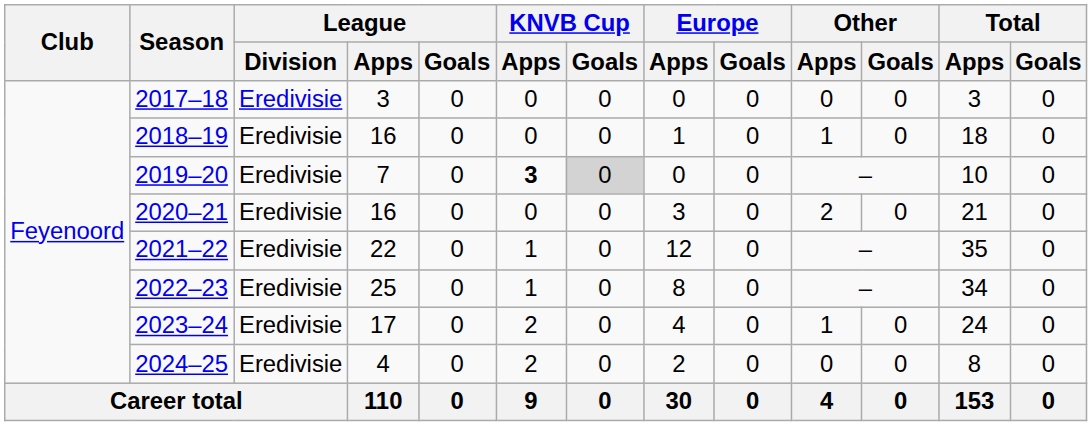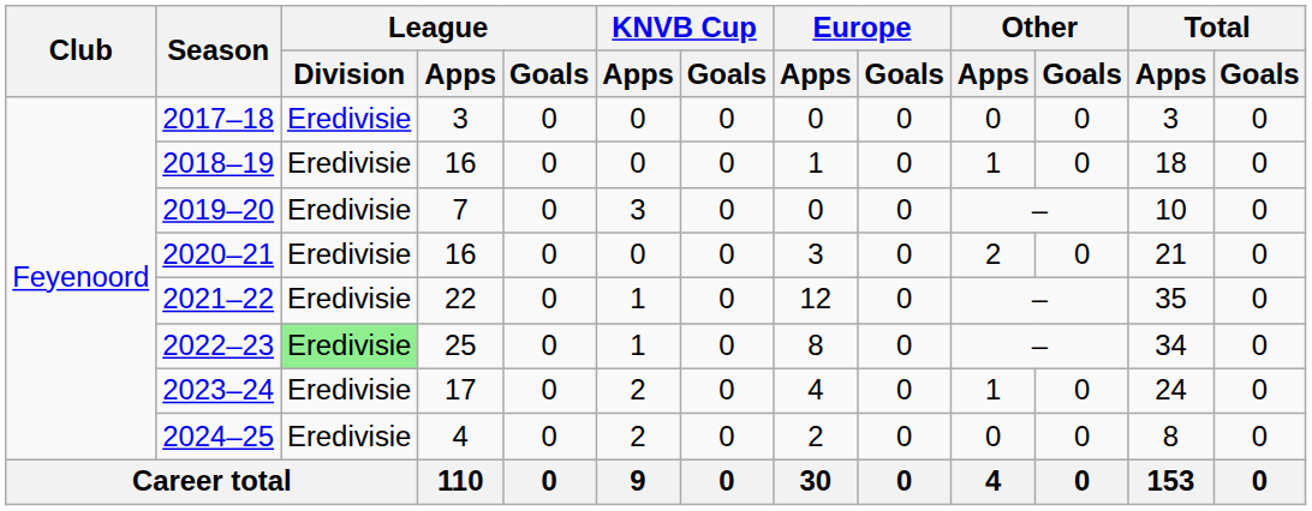2019–20 | KNVB Cup / Apps: bold -> normal
2019–20 | KNVB Cup / Goals: lightgrey background -> no background
2022–23 | League / Division: no background -> lightgreen background
